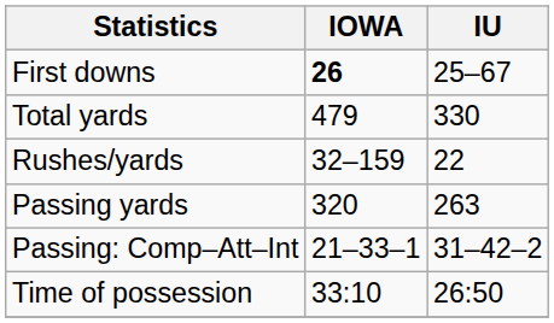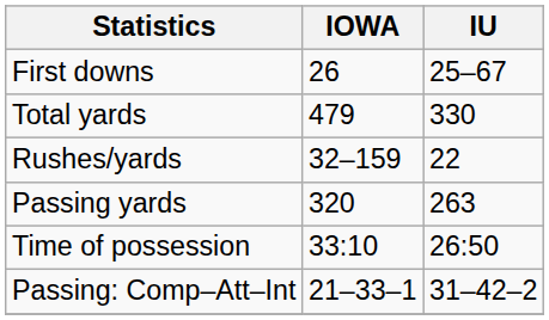First downs | IOWA: bold -> normal
rows swapped: Passing: Comp–Att–Int <-> Time of possession
